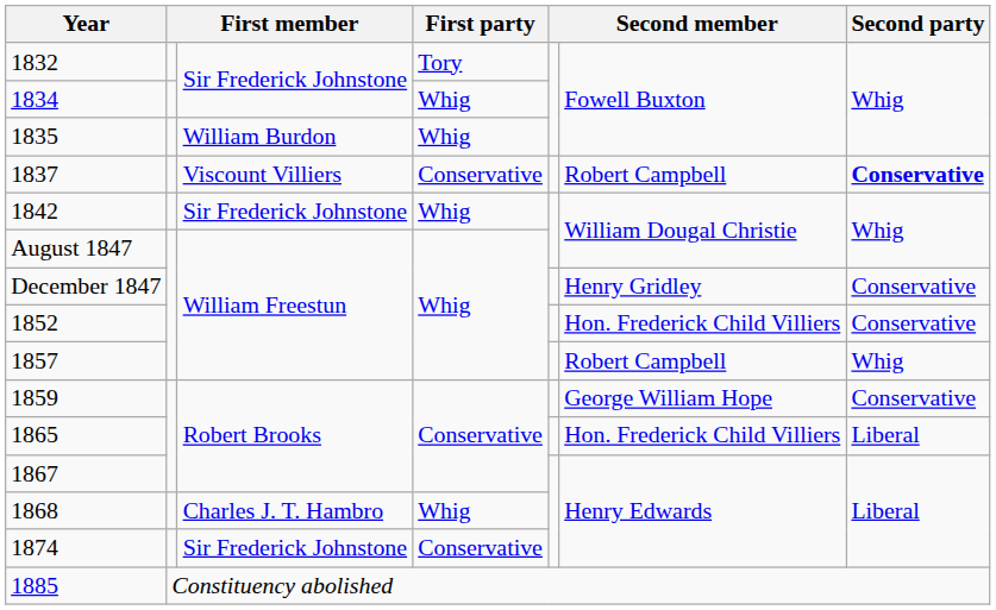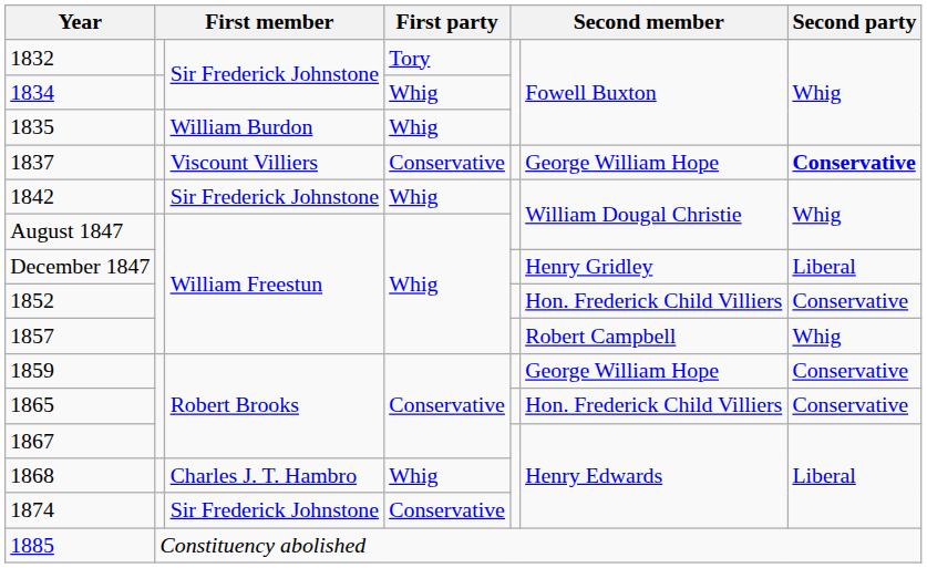1837 | column 6: Robert Campbell -> George William Hope
December 1847 | Second party: Conservative -> Liberal
1865 | Second party: Liberal -> Conservative
